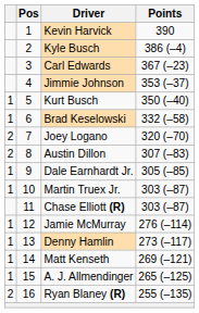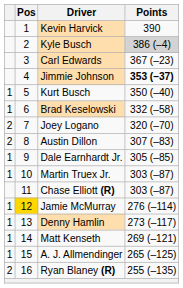Kyle Busch | Points: no background -> lightgrey background
Jimmie Johnson | Points: normal -> bold
Jamie McMurray | Pos: no background -> gold background
